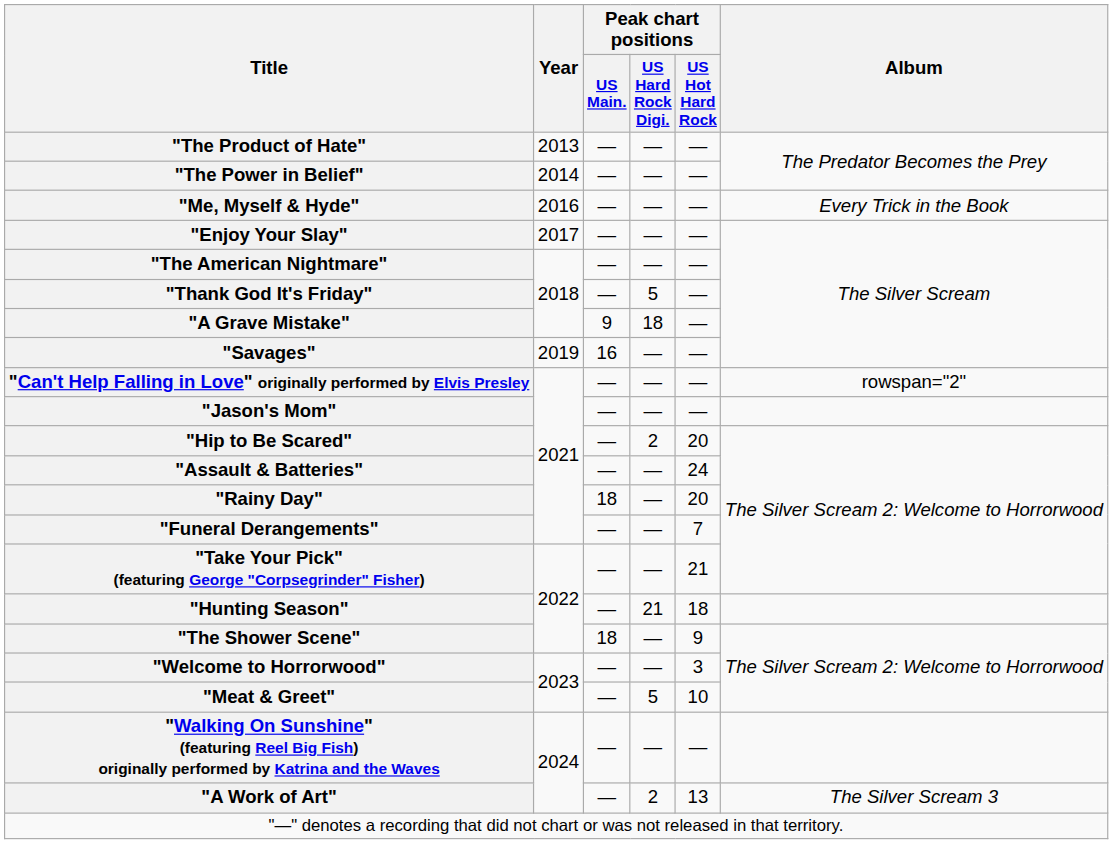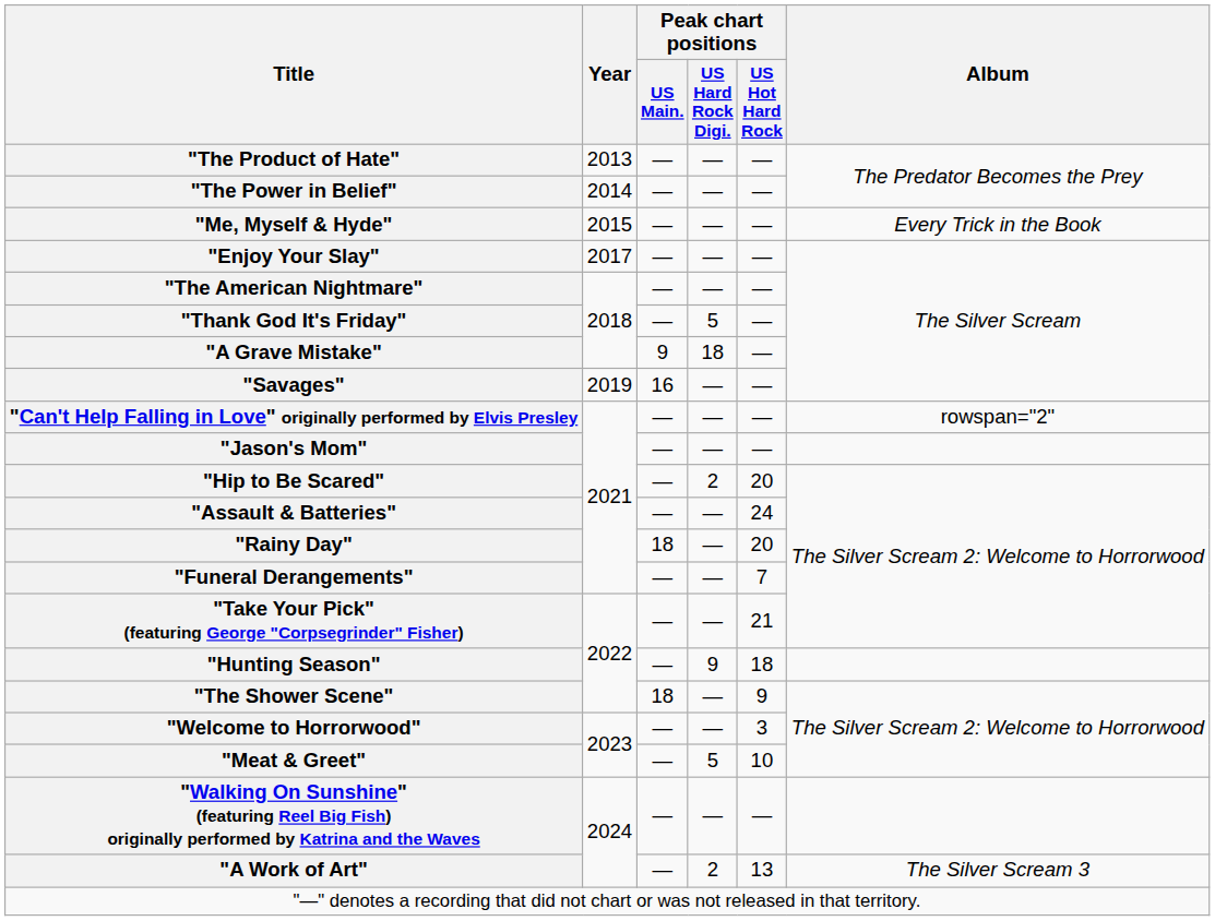"Me, Myself & Hyde" | Year: 2016 -> 2015
"Hunting Season" | Peak chart positions / US Hard Rock Digi.: 21 -> 9
